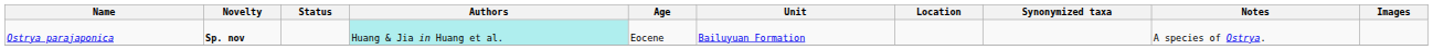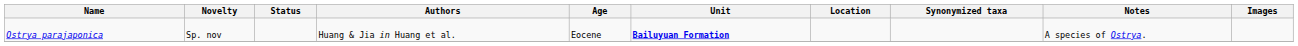Ostrya parajaponica | Novelty: bold -> normal
Ostrya parajaponica | Authors: paleturquoise background -> no background
Ostrya parajaponica | Unit: normal -> bold
